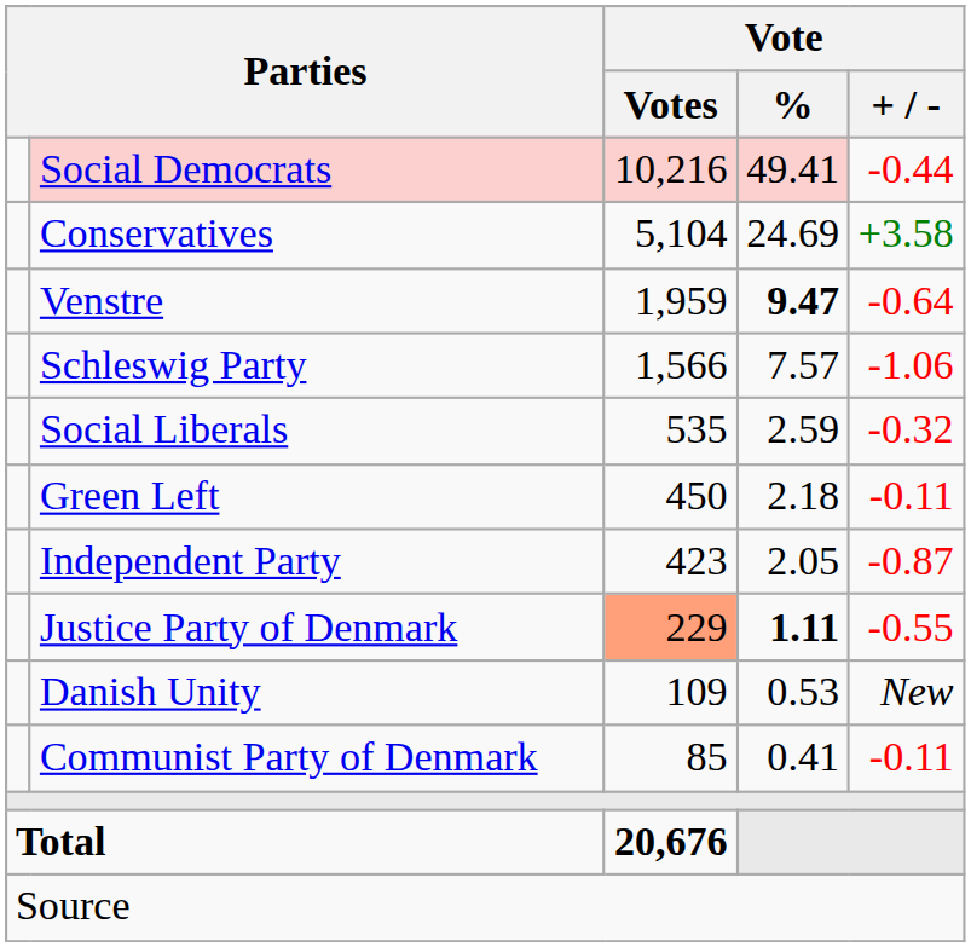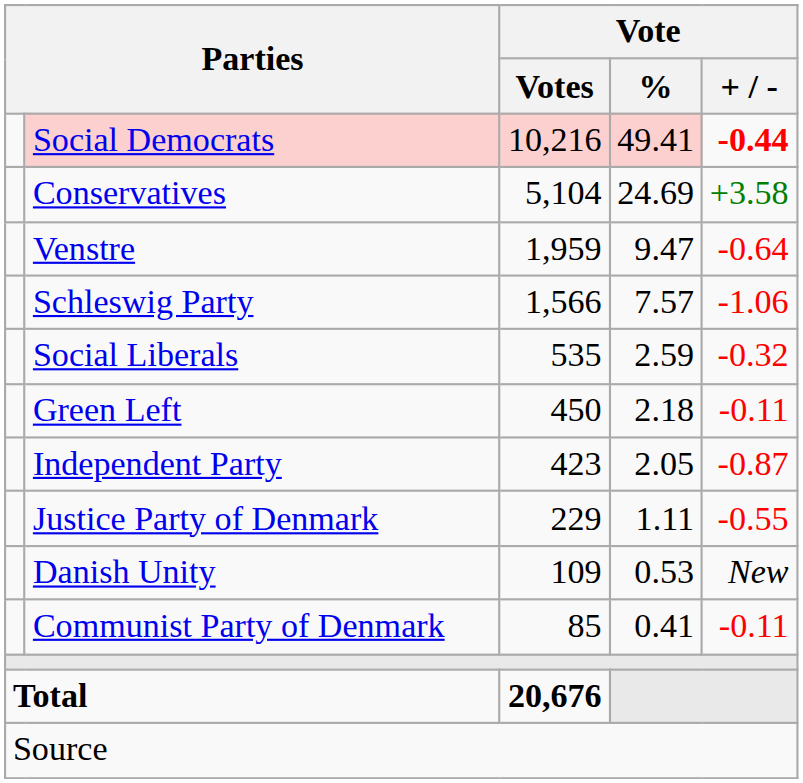Social Democrats | Vote / + / -: normal -> bold
Venstre | Vote / %: bold -> normal
Justice Party of Denmark | Vote / Votes: lightsalmon background -> no background
Justice Party of Denmark | Vote / %: bold -> normal
